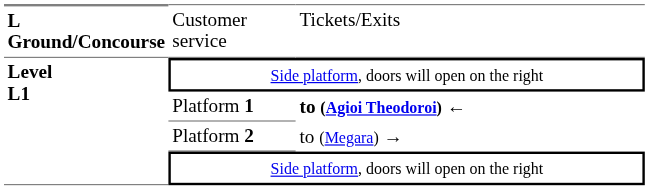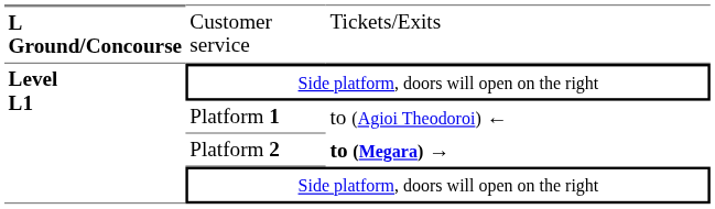Platform 1 | column 3: bold -> normal
Platform 2 | column 3: normal -> bold
